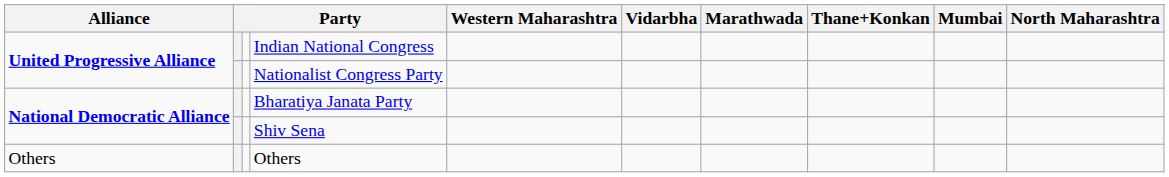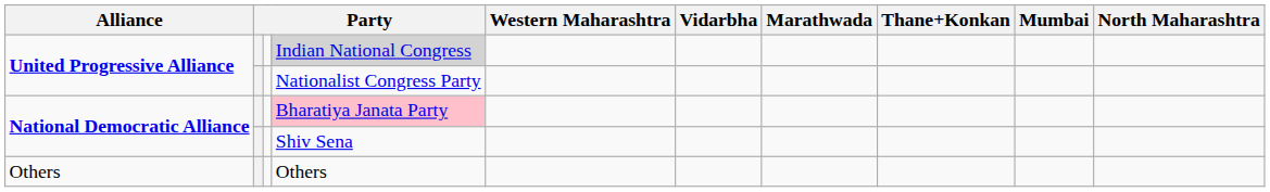Indian National Congress | column 4: no background -> lightgrey background
Bharatiya Janata Party | column 4: no background -> pink background
